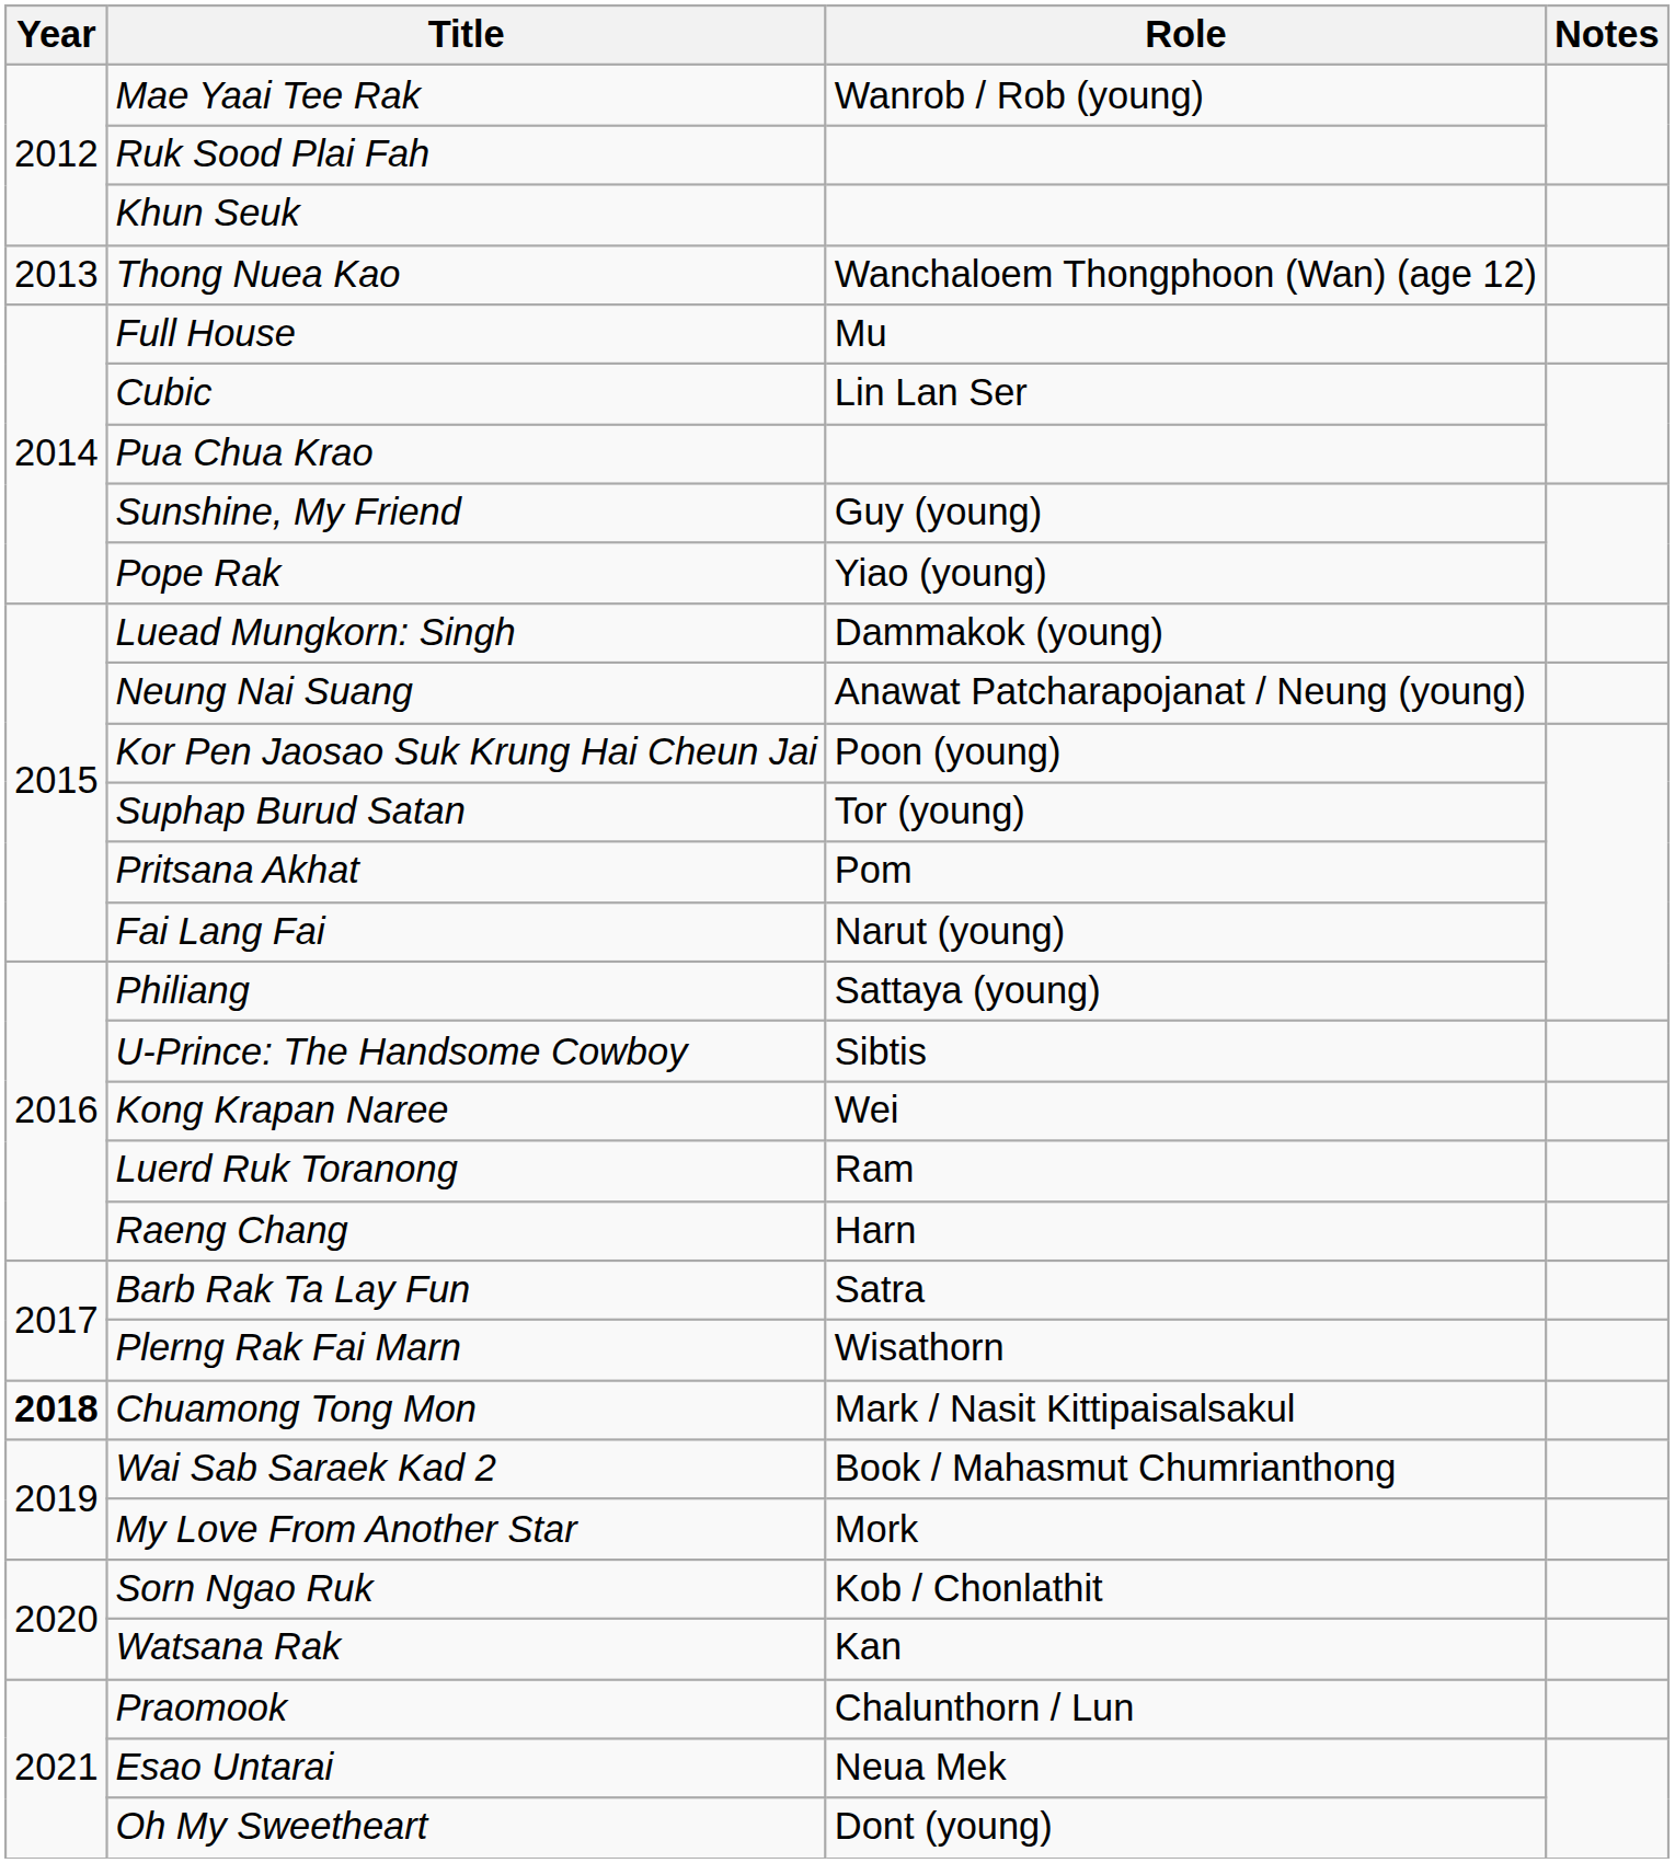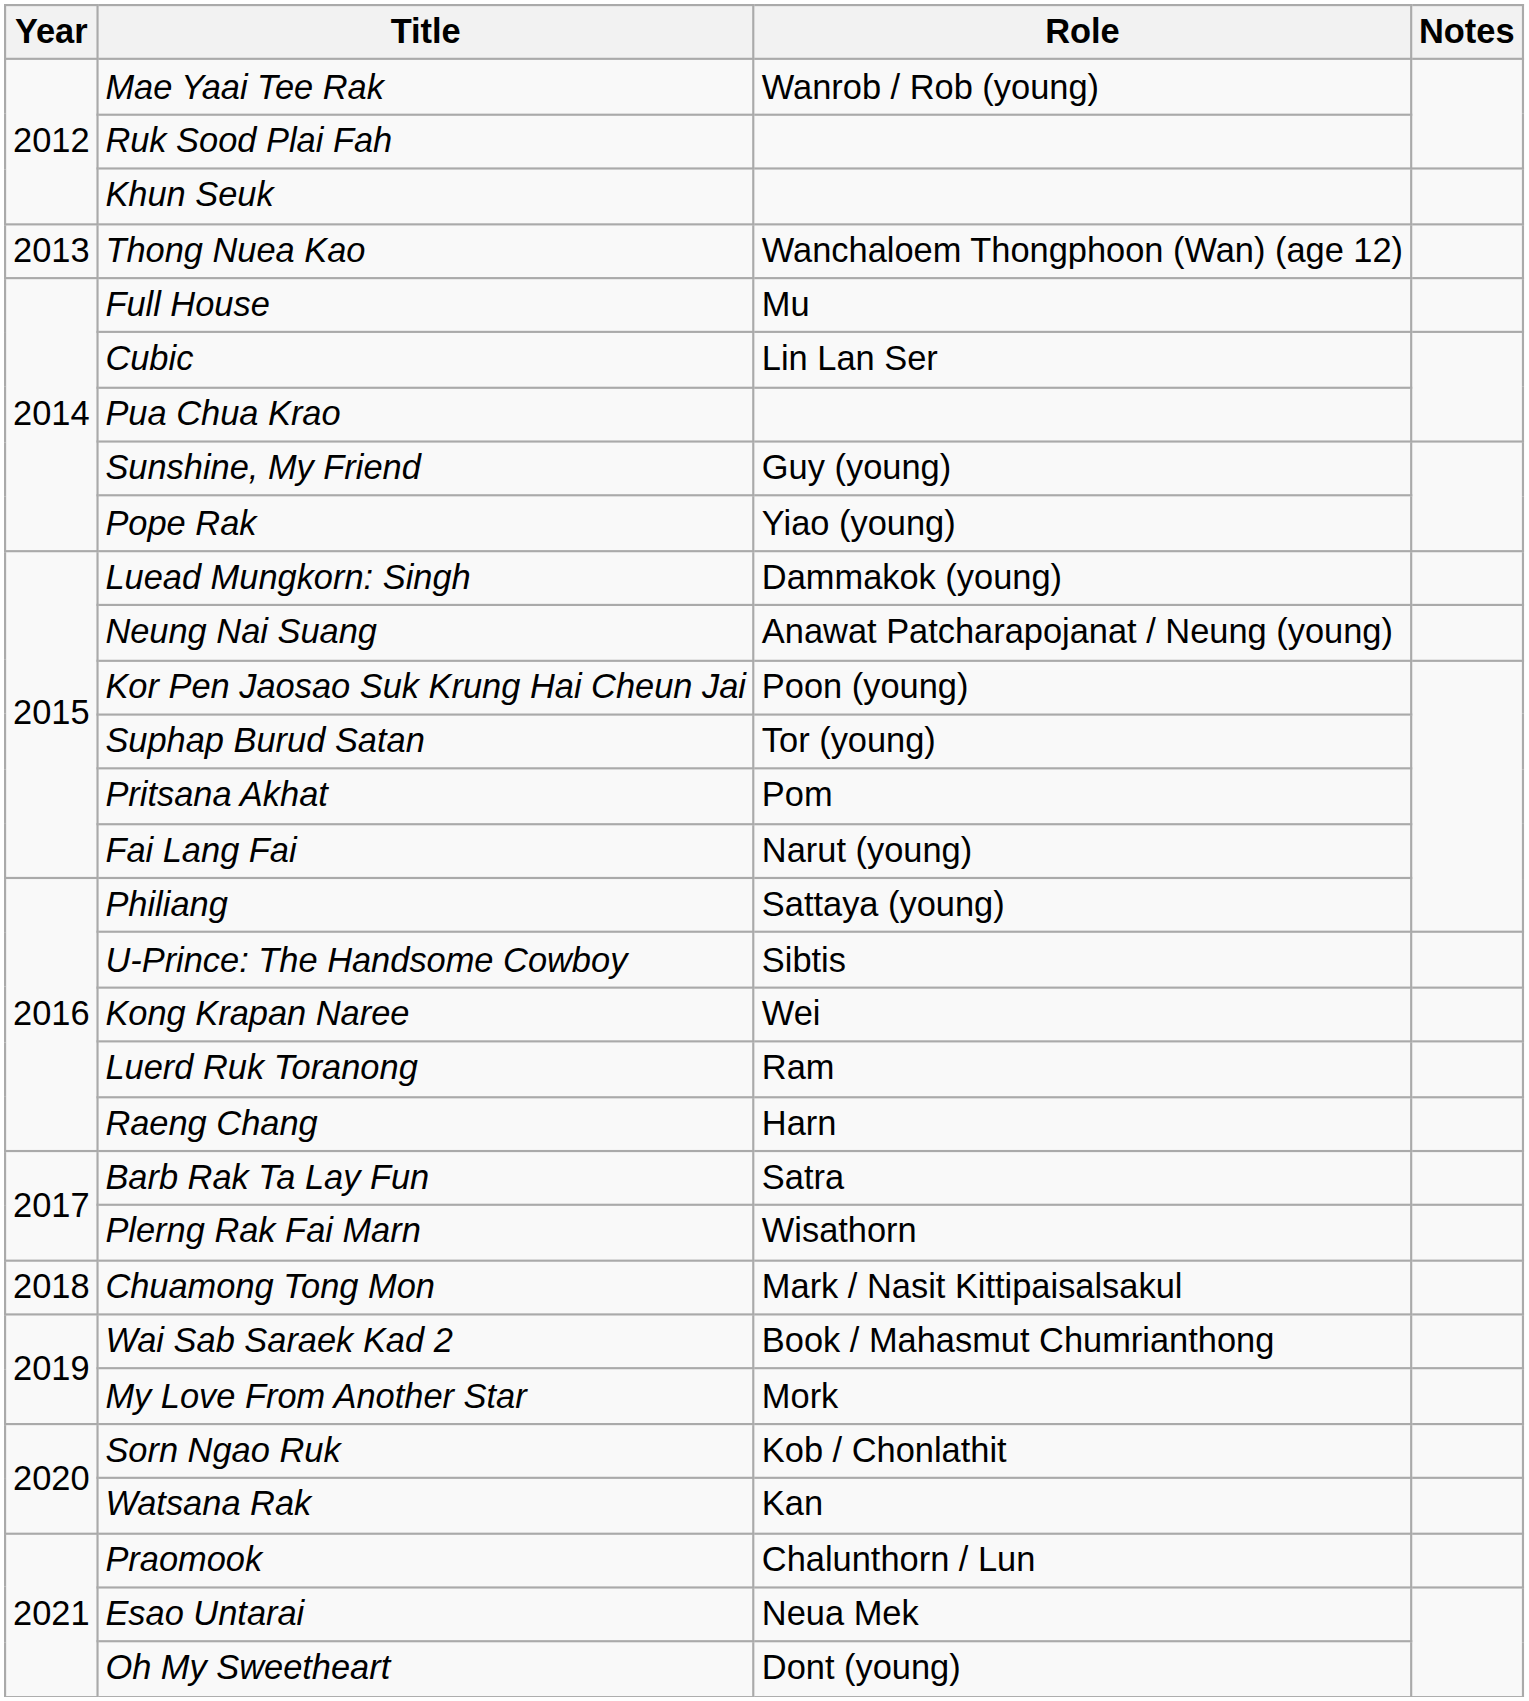Chuamong Tong Mon | Year: bold -> normal
